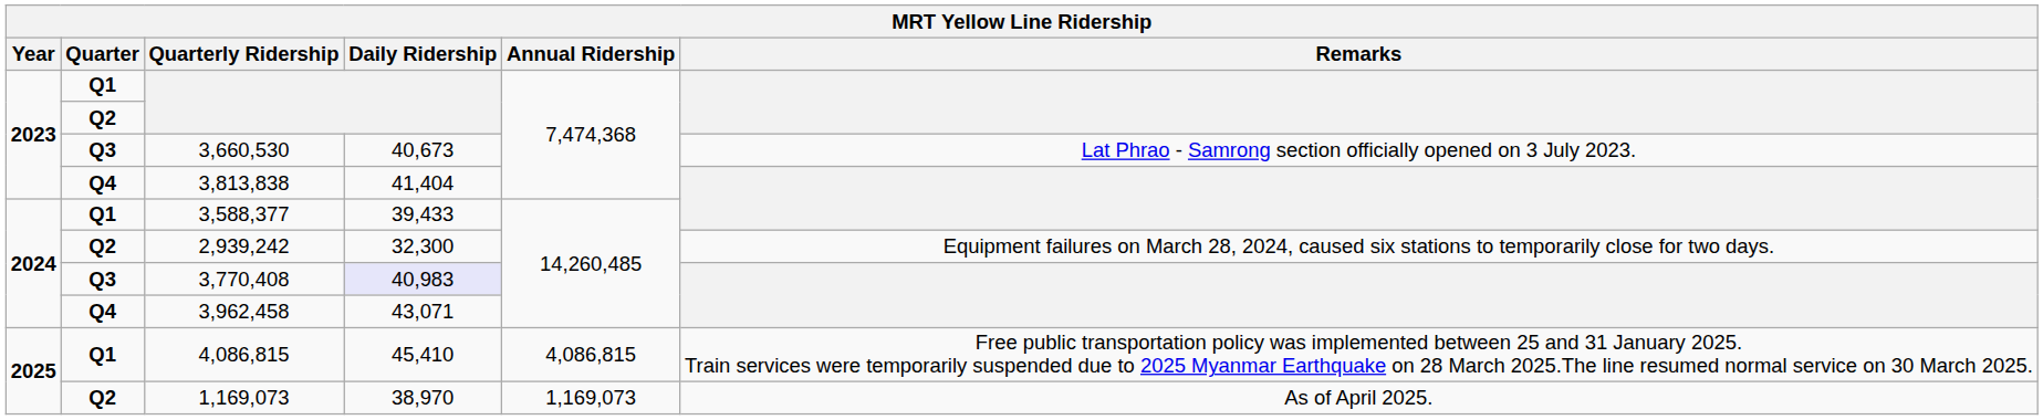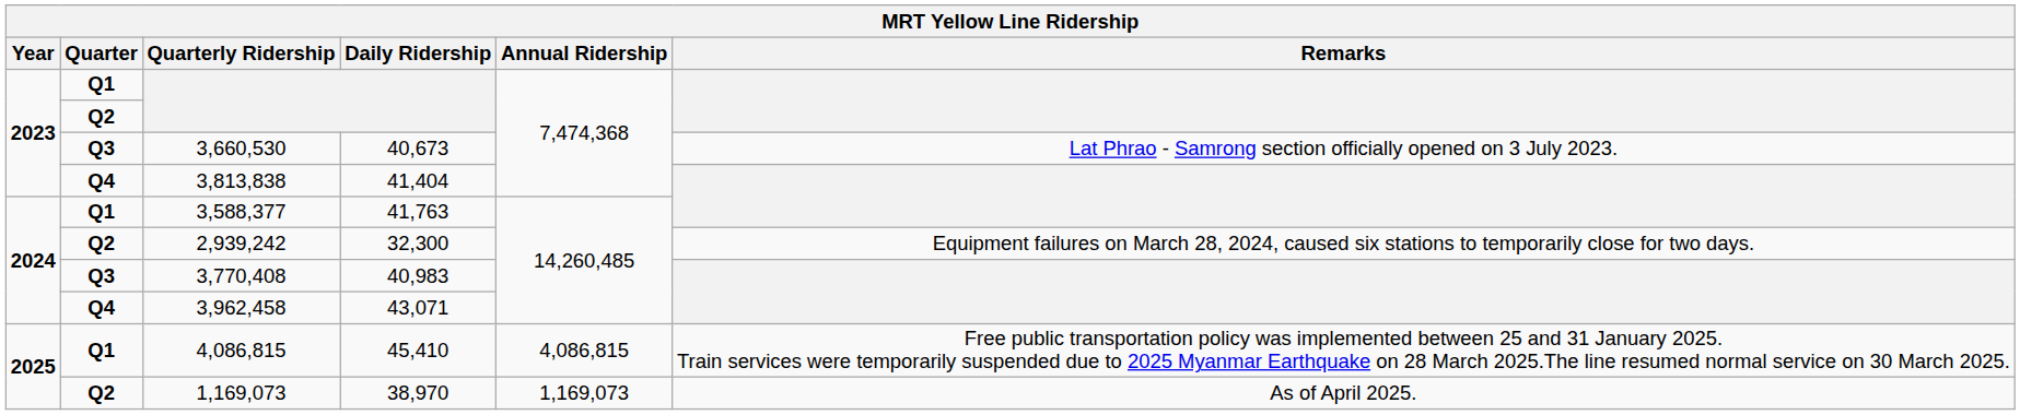3,588,377 | Daily Ridership: 39,433 -> 41,763
3,770,408 | Daily Ridership: lavender background -> no background
